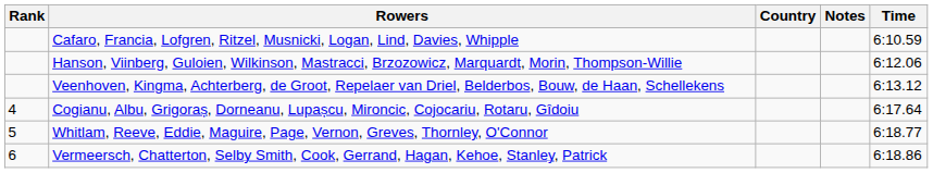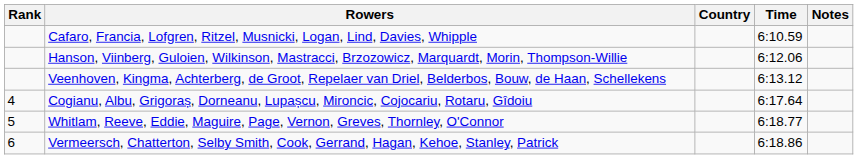columns swapped: Time <-> Notes
